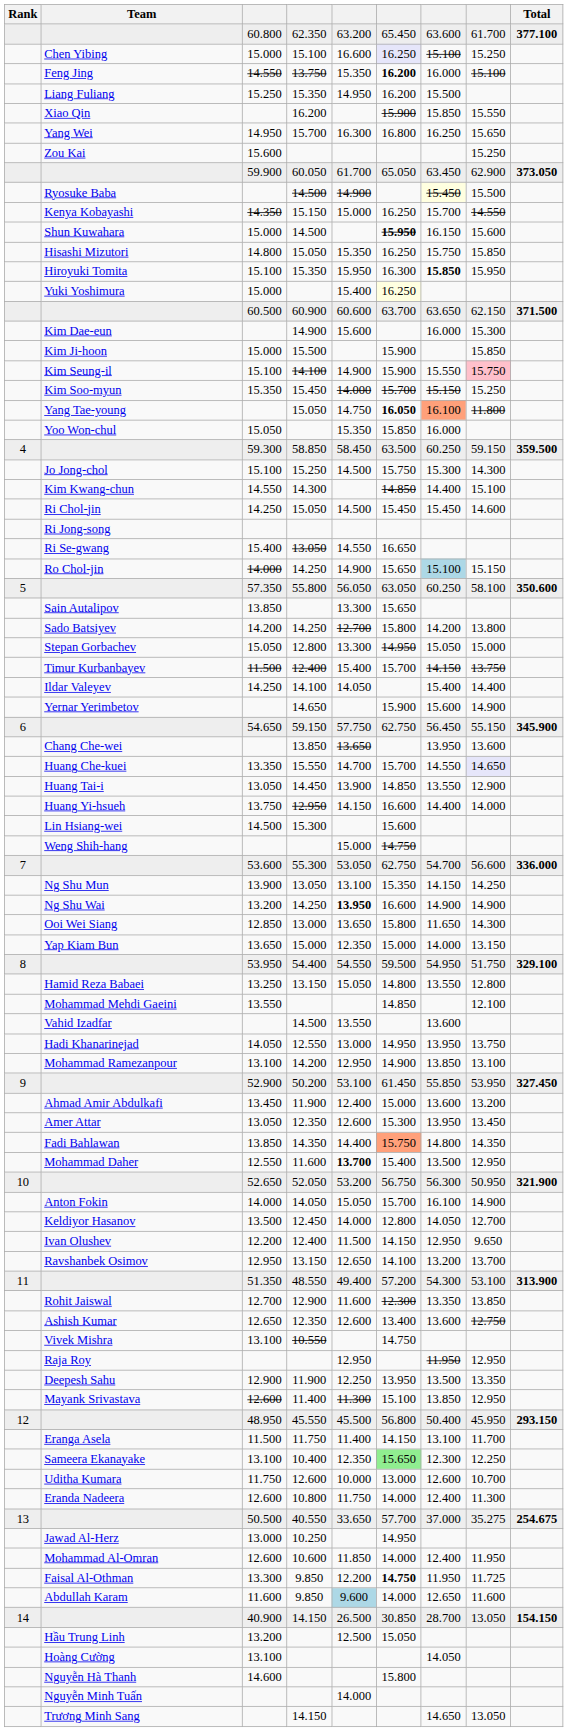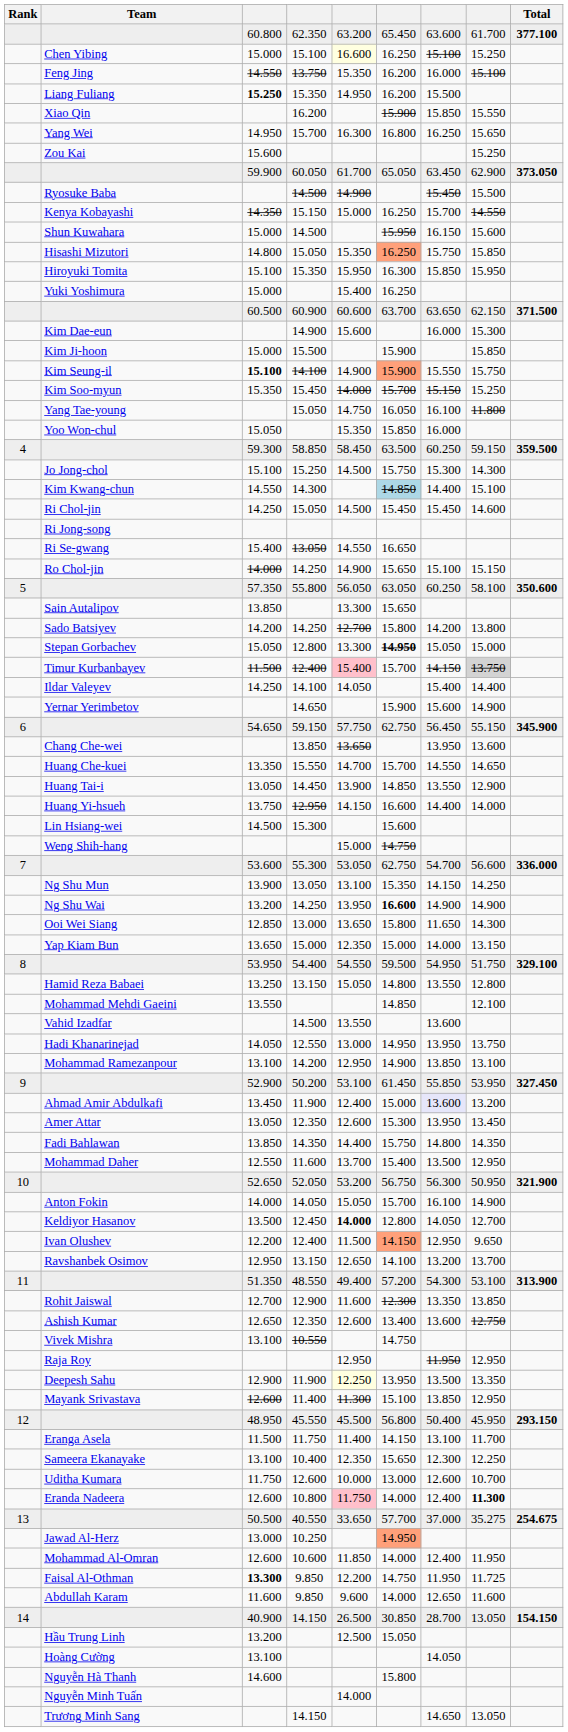Chen Yibing | column 5: no background -> lightyellow background
Chen Yibing | column 6: lavender background -> no background
Feng Jing | column 6: bold -> normal
Liang Fuliang | column 3: normal -> bold
Ryosuke Baba | column 7: lightyellow background -> no background
Shun Kuwahara | column 6: bold -> normal
Hisashi Mizutori | column 6: no background -> lightsalmon background
Hiroyuki Tomita | column 7: bold -> normal
Yuki Yoshimura | column 6: lightyellow background -> no background
Kim Seung-il | column 3: normal -> bold
Kim Seung-il | column 6: no background -> lightsalmon background
Kim Seung-il | column 8: pink background -> no background
Yang Tae-young | column 6: bold -> normal
Yang Tae-young | column 7: lightsalmon background -> no background
Kim Kwang-chun | column 6: no background -> lightblue background
Ro Chol-jin | column 7: lightblue background -> no background
Stepan Gorbachev | column 6: normal -> bold
Timur Kurbanbayev | column 5: no background -> pink background
Timur Kurbanbayev | column 8: no background -> lightgrey background
Huang Che-kuei | column 8: lavender background -> no background
Ng Shu Wai | column 5: bold -> normal
Ng Shu Wai | column 6: normal -> bold
Ahmad Amir Abdulkafi | column 7: no background -> lavender background
Fadi Bahlawan | column 6: lightsalmon background -> no background
Mohammad Daher | column 5: bold -> normal
Keldiyor Hasanov | column 5: normal -> bold
Ivan Olushev | column 6: no background -> lightsalmon background
Deepesh Sahu | column 5: no background -> lightyellow background
Sameera Ekanayake | column 6: lightgreen background -> no background
Eranda Nadeera | column 5: no background -> pink background
Eranda Nadeera | column 8: normal -> bold
Jawad Al-Herz | column 6: no background -> lightsalmon background
Faisal Al-Othman | column 3: normal -> bold
Faisal Al-Othman | column 6: bold -> normal
Abdullah Karam | column 5: lightblue background -> no background
